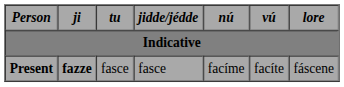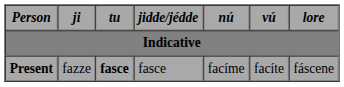Present | ji: bold -> normal
Present | tu: normal -> bold
